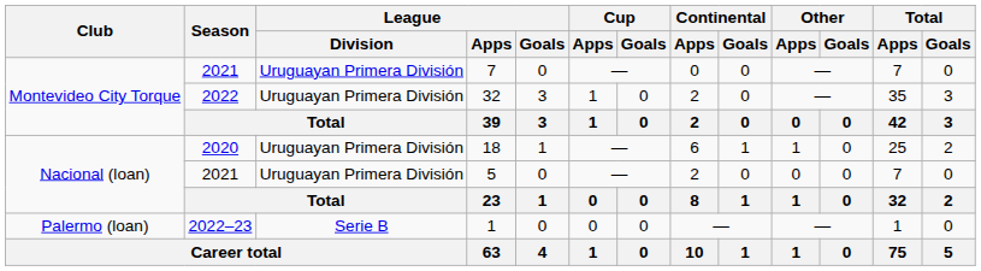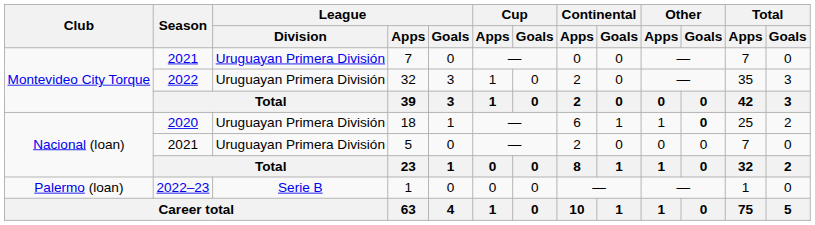18 | Other / Goals: normal -> bold
